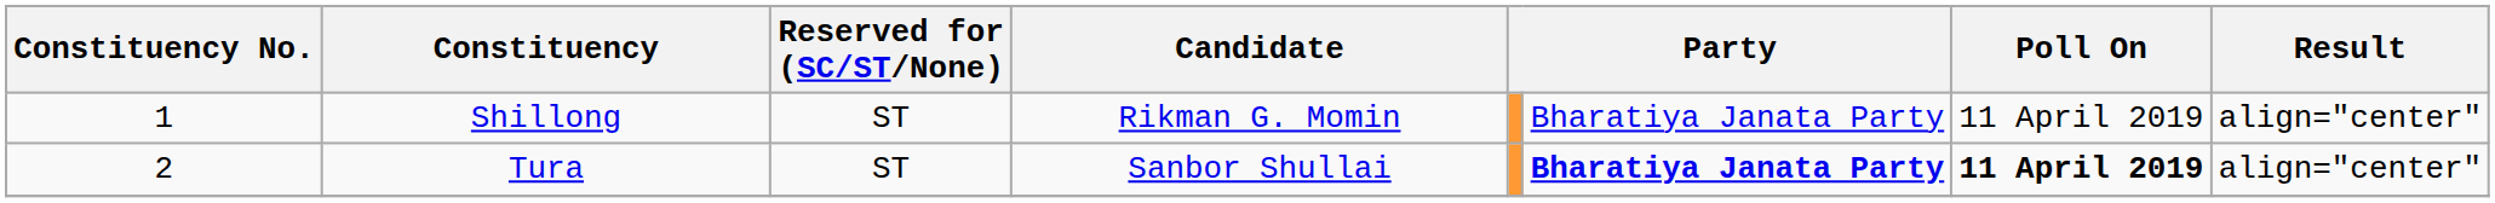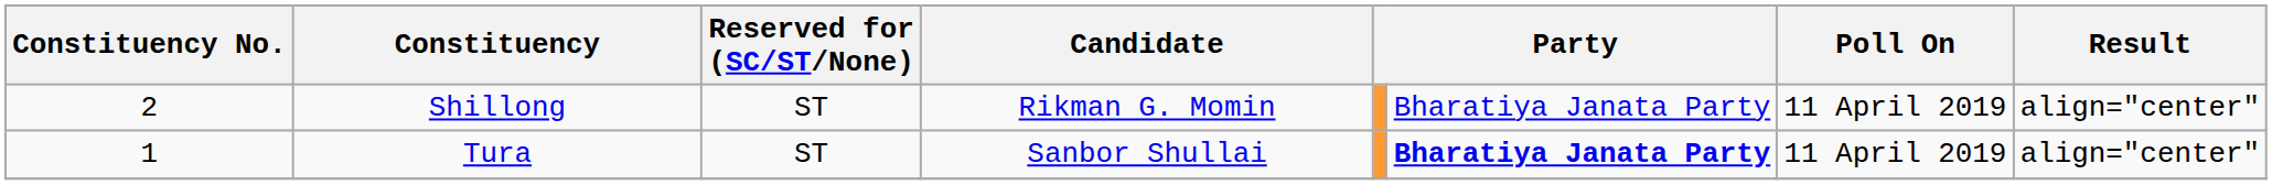Shillong | Constituency No.: 1 -> 2
Tura | Constituency No.: 2 -> 1
Tura | Poll On: bold -> normal
